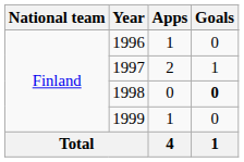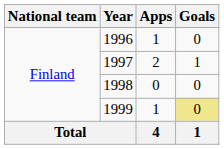1998 | Goals: bold -> normal
1999 | Goals: no background -> khaki background
